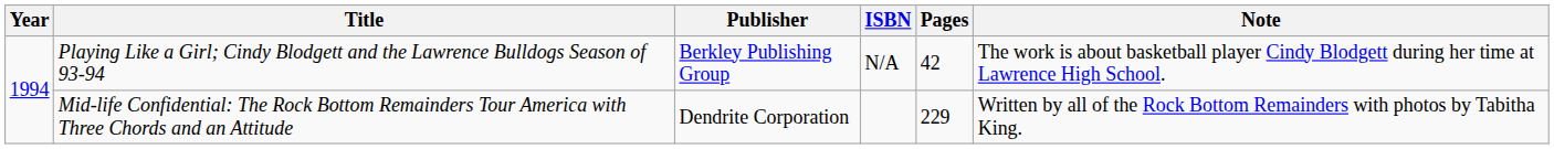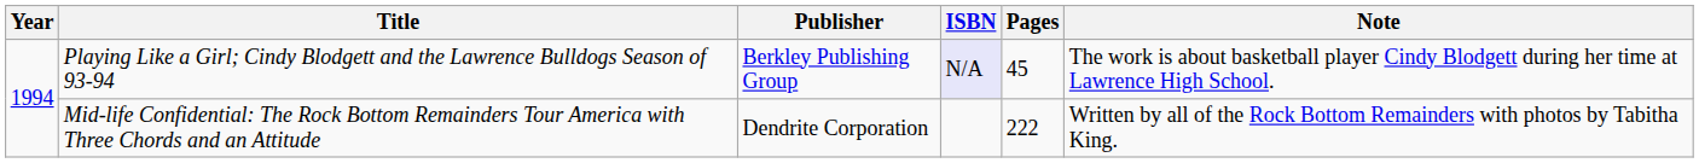row 2 | ISBN: no background -> lavender background
row 2 | Pages: 42 -> 45
row 3 | Pages: 229 -> 222
